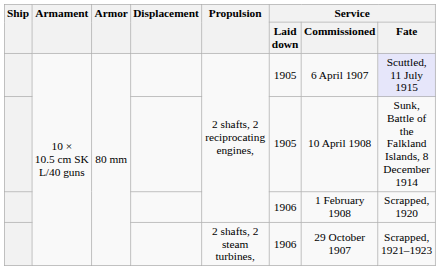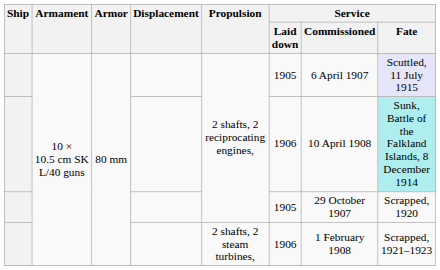row 4 | Service / Laid down: 1905 -> 1906
row 4 | Service / Fate: no background -> paleturquoise background
row 5 | Service / Laid down: 1906 -> 1905
row 5 | Service / Commissioned: 1 February 1908 -> 29 October 1907
row 6 | Service / Commissioned: 29 October 1907 -> 1 February 1908
